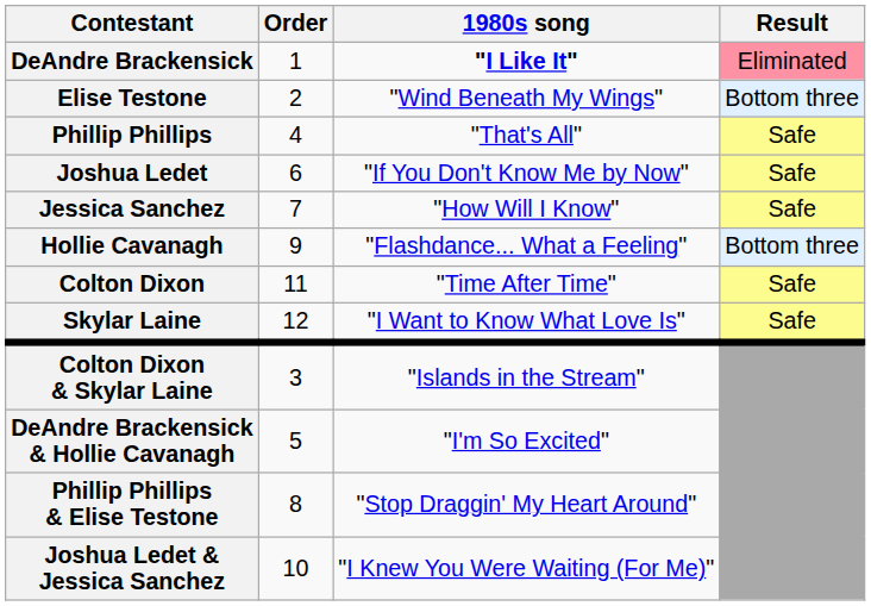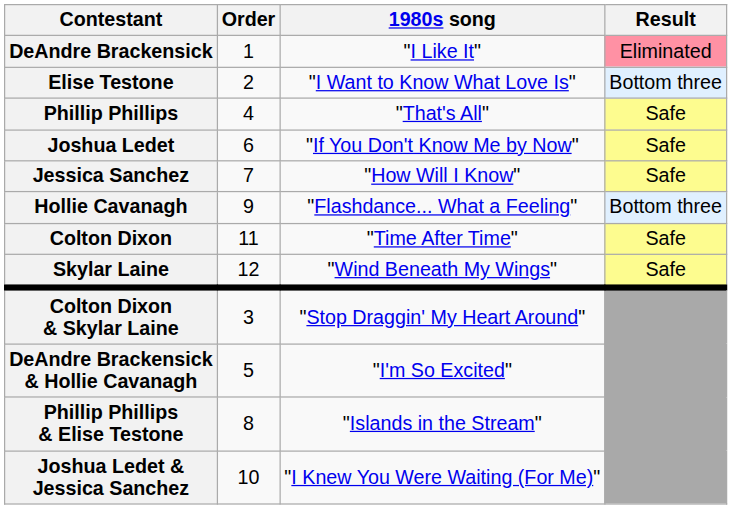DeAndre Brackensick | 1980s song: bold -> normal
Elise Testone | 1980s song: "Wind Beneath My Wings" -> "I Want to Know What Love Is"
Skylar Laine | 1980s song: "I Want to Know What Love Is" -> "Wind Beneath My Wings"
Colton Dixon & Skylar Laine | 1980s song: "Islands in the Stream" -> "Stop Draggin' My Heart Around"
Phillip Phillips & Elise Testone | 1980s song: "Stop Draggin' My Heart Around" -> "Islands in the Stream"
